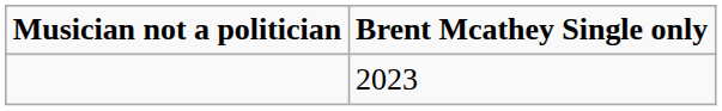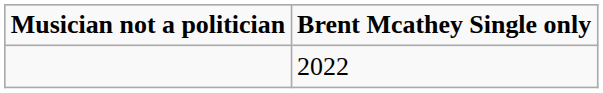row 2 | Brent Mcathey Single only: 2023 -> 2022
